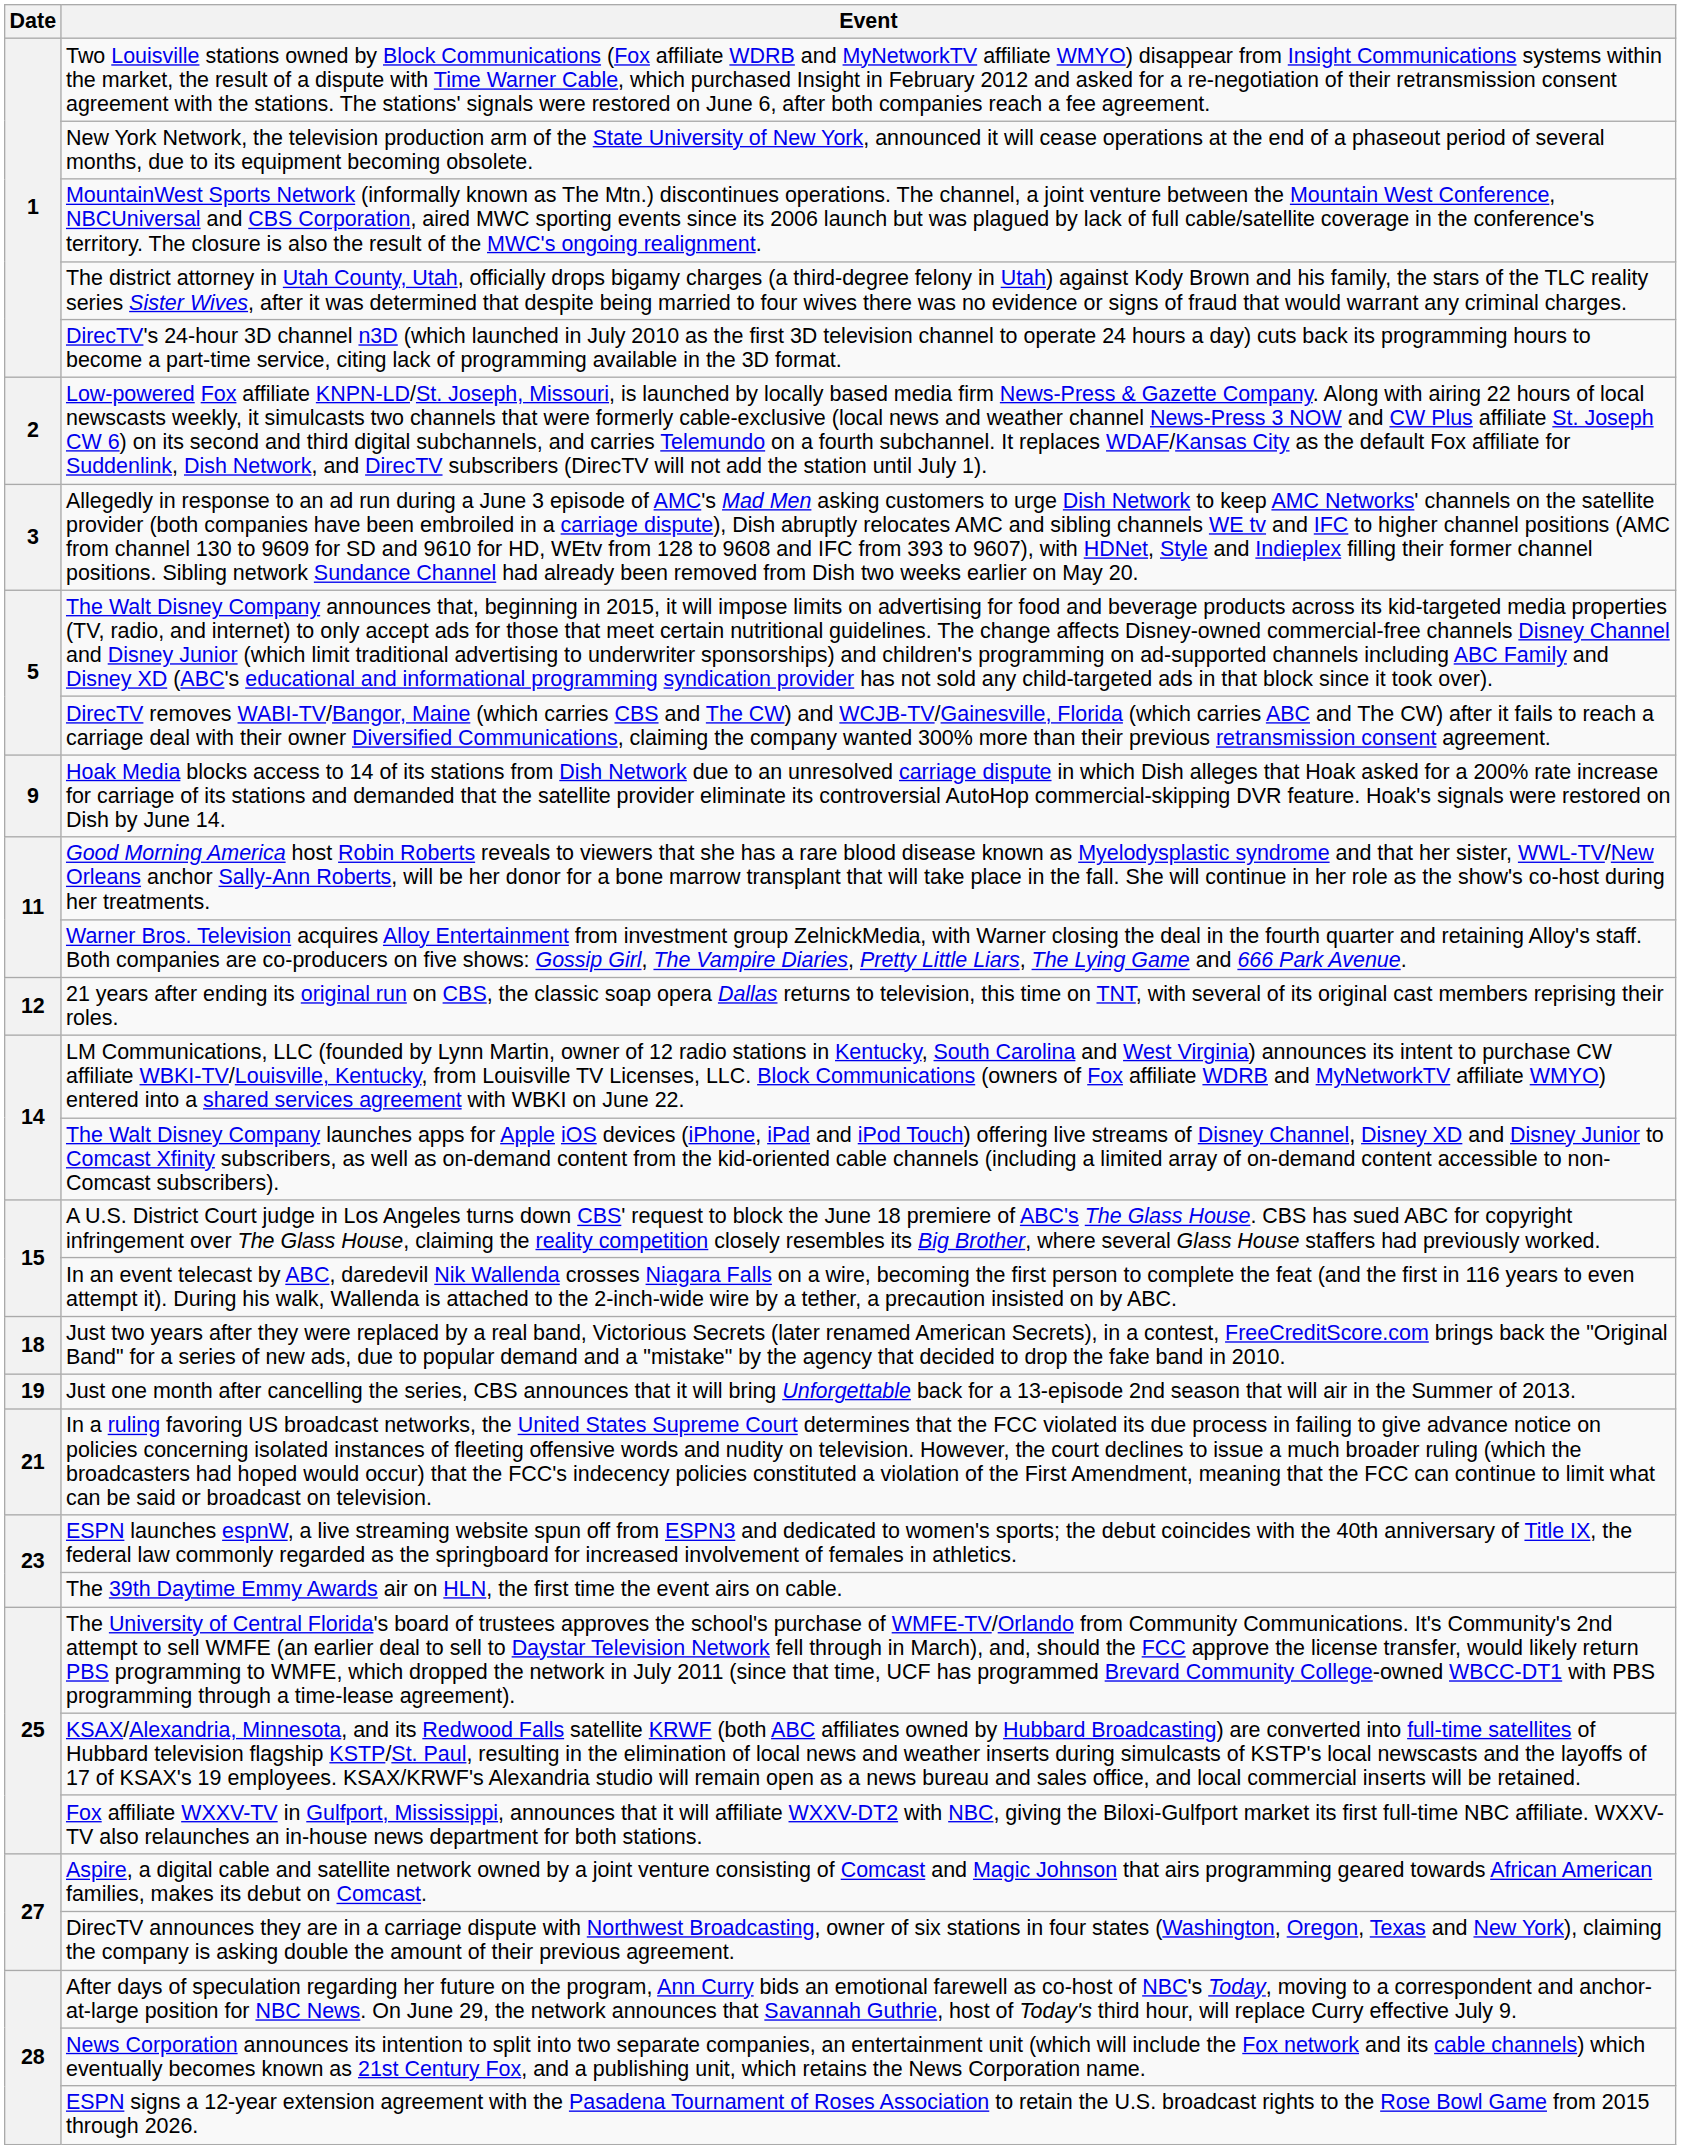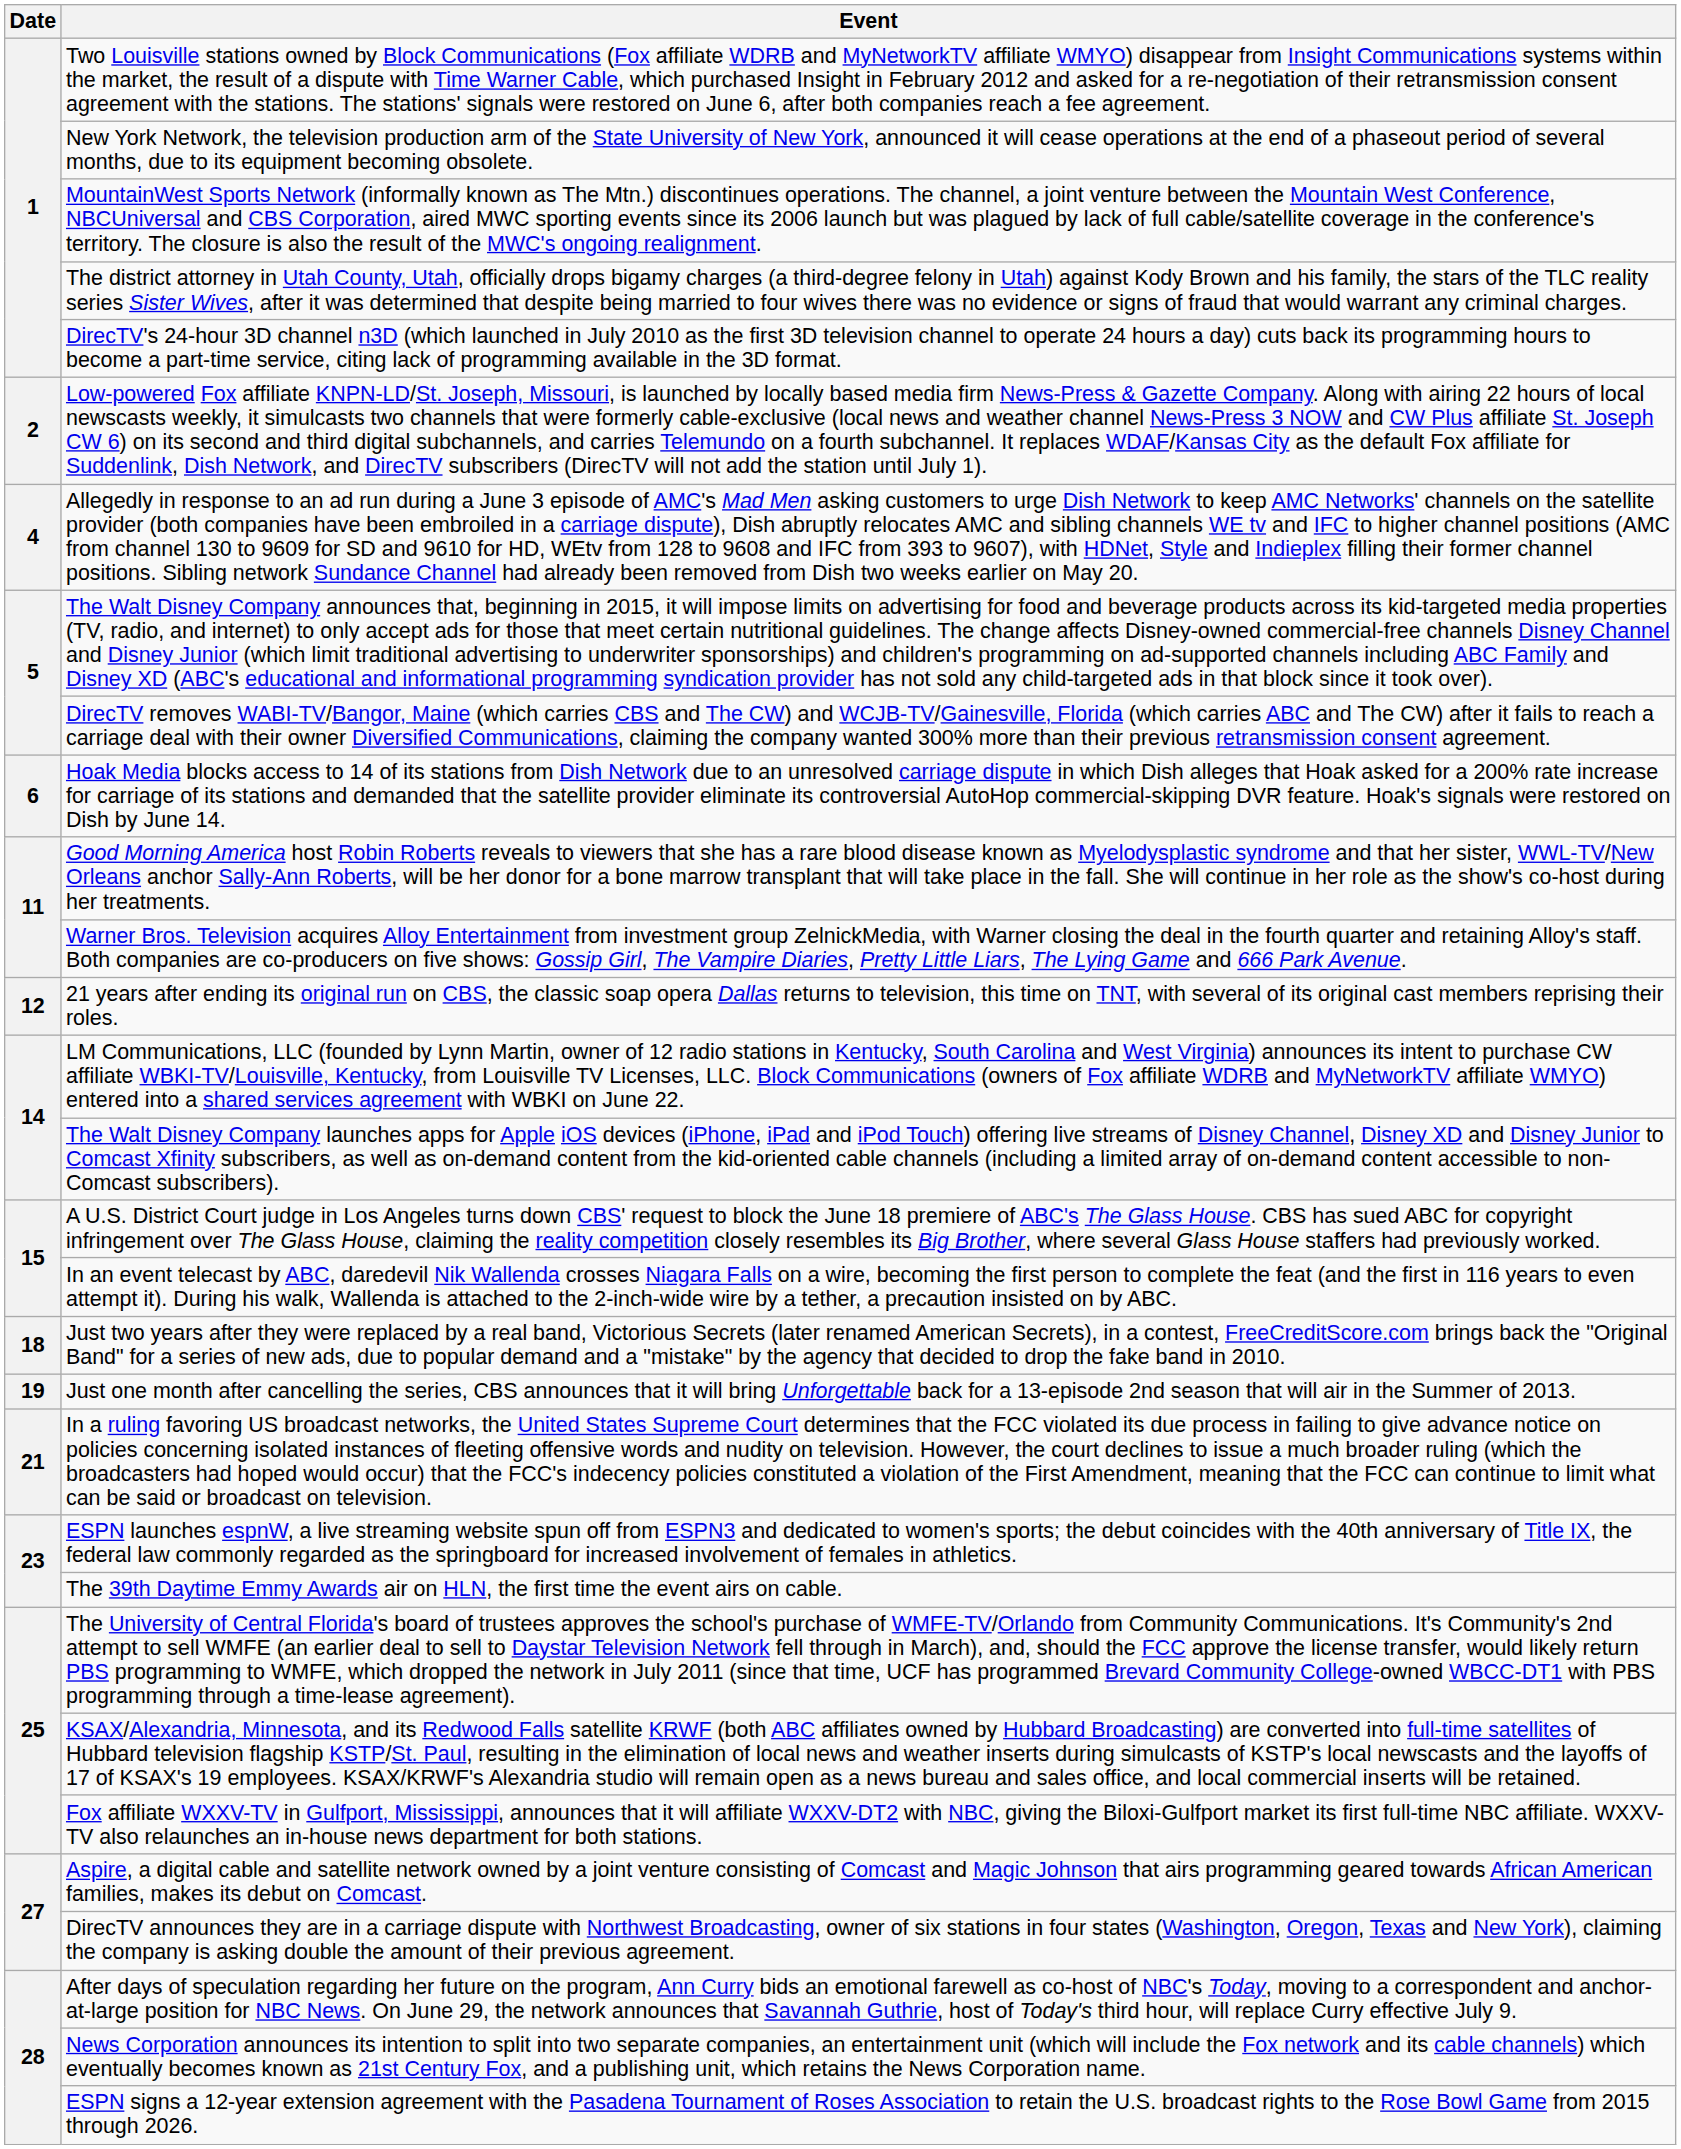row 8 | Date: 3 -> 4
row 11 | Date: 9 -> 6
